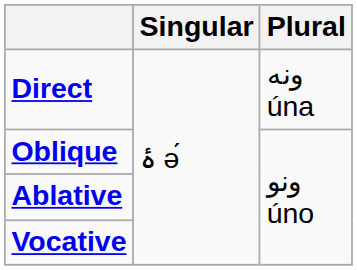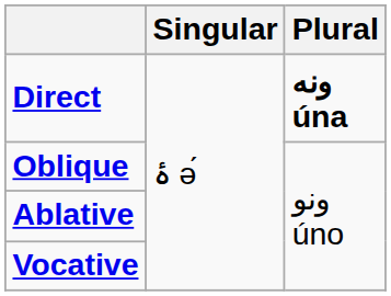Direct | Plural: normal -> bold
